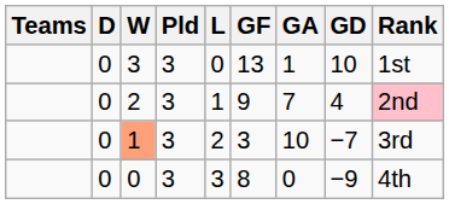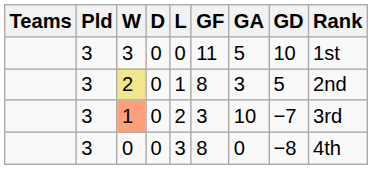columns swapped: Pld <-> D
row 2 | GF: 13 -> 11
row 2 | GA: 1 -> 5
row 3 | W: no background -> khaki background
row 3 | GF: 9 -> 8
row 3 | GA: 7 -> 3
row 3 | GD: 4 -> 5
row 3 | Rank: pink background -> no background
row 5 | GD: −9 -> −8
